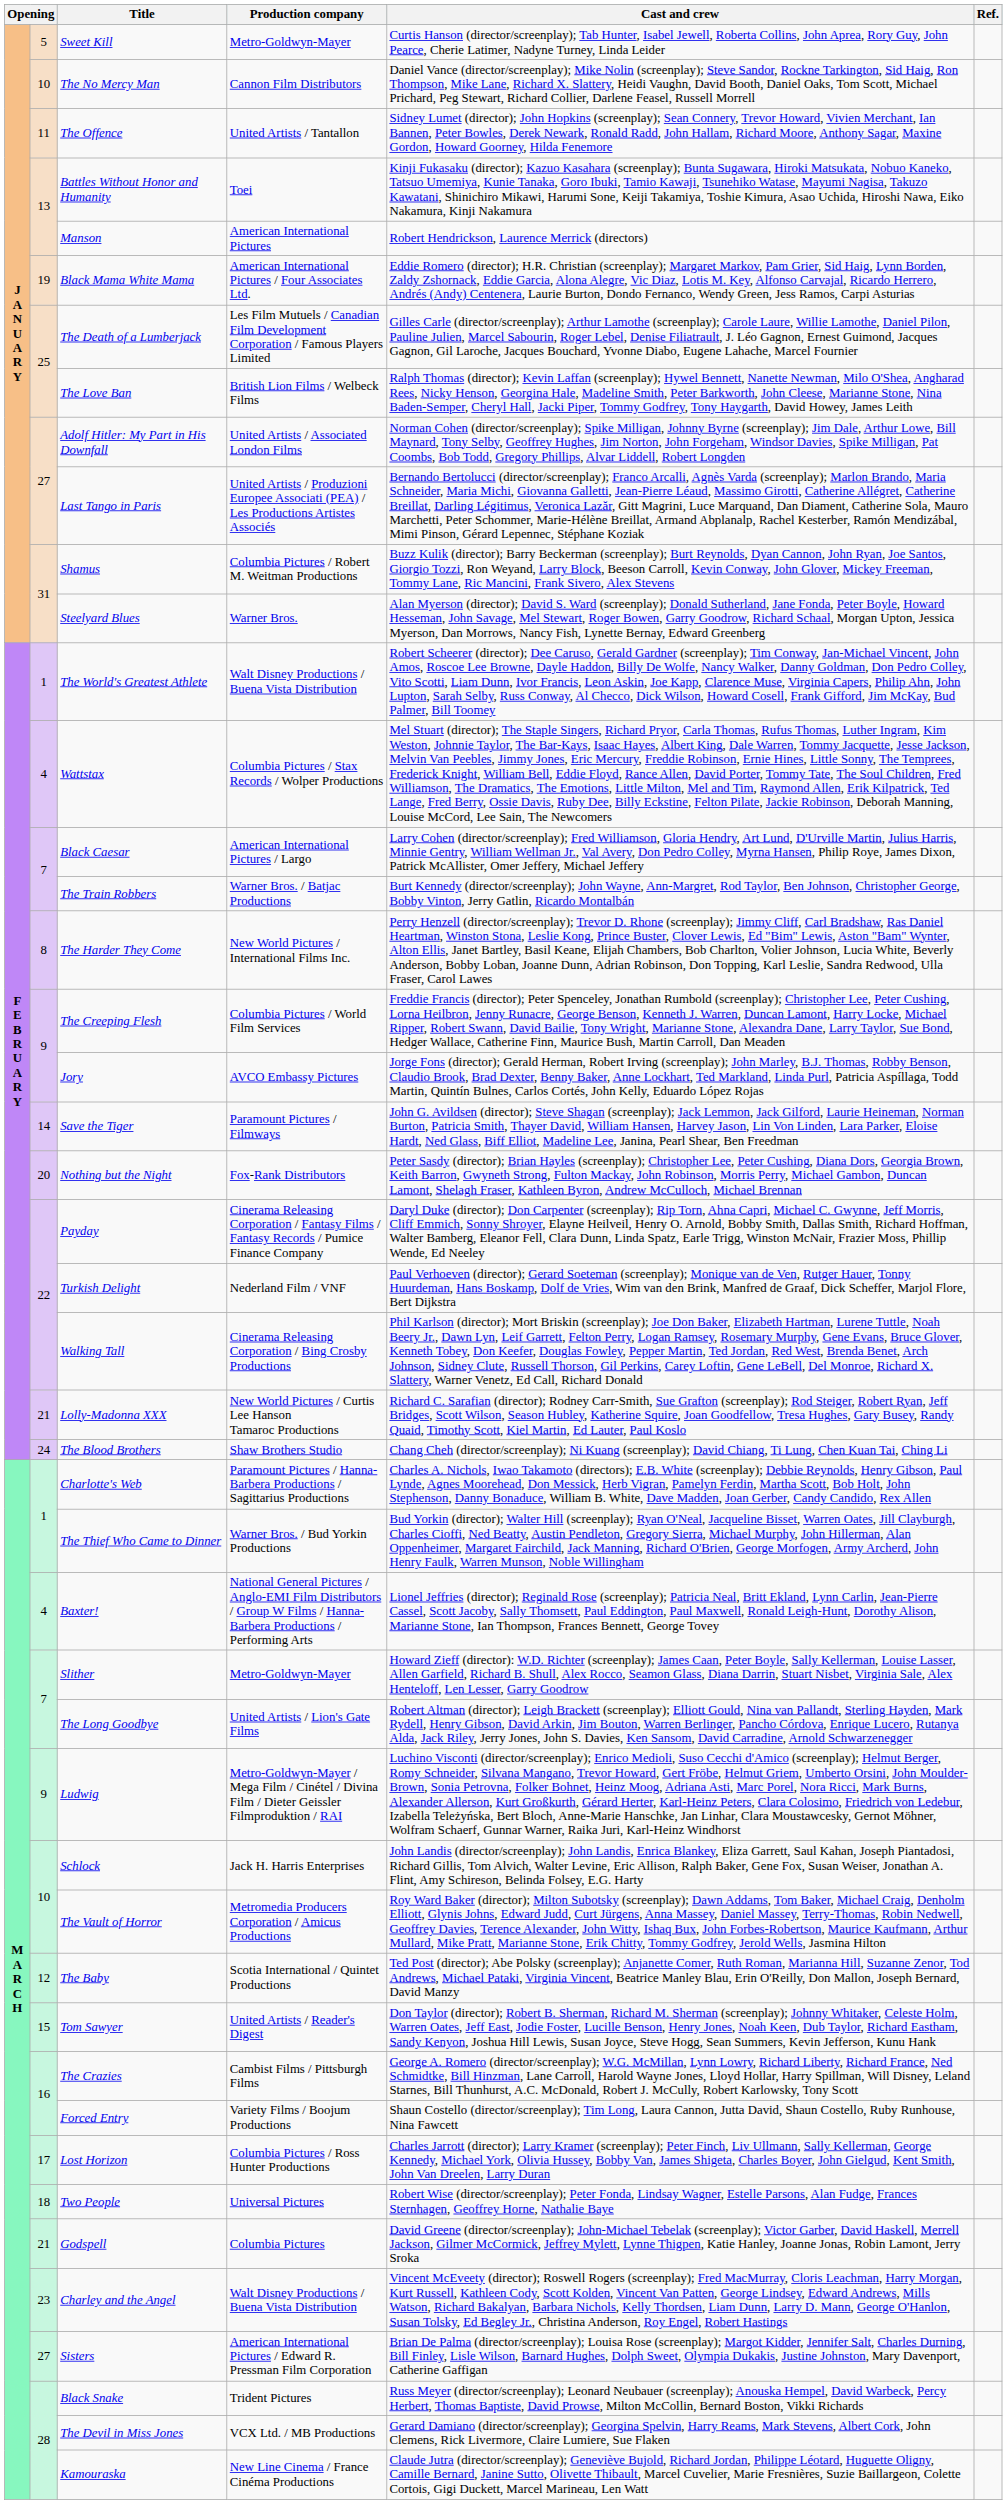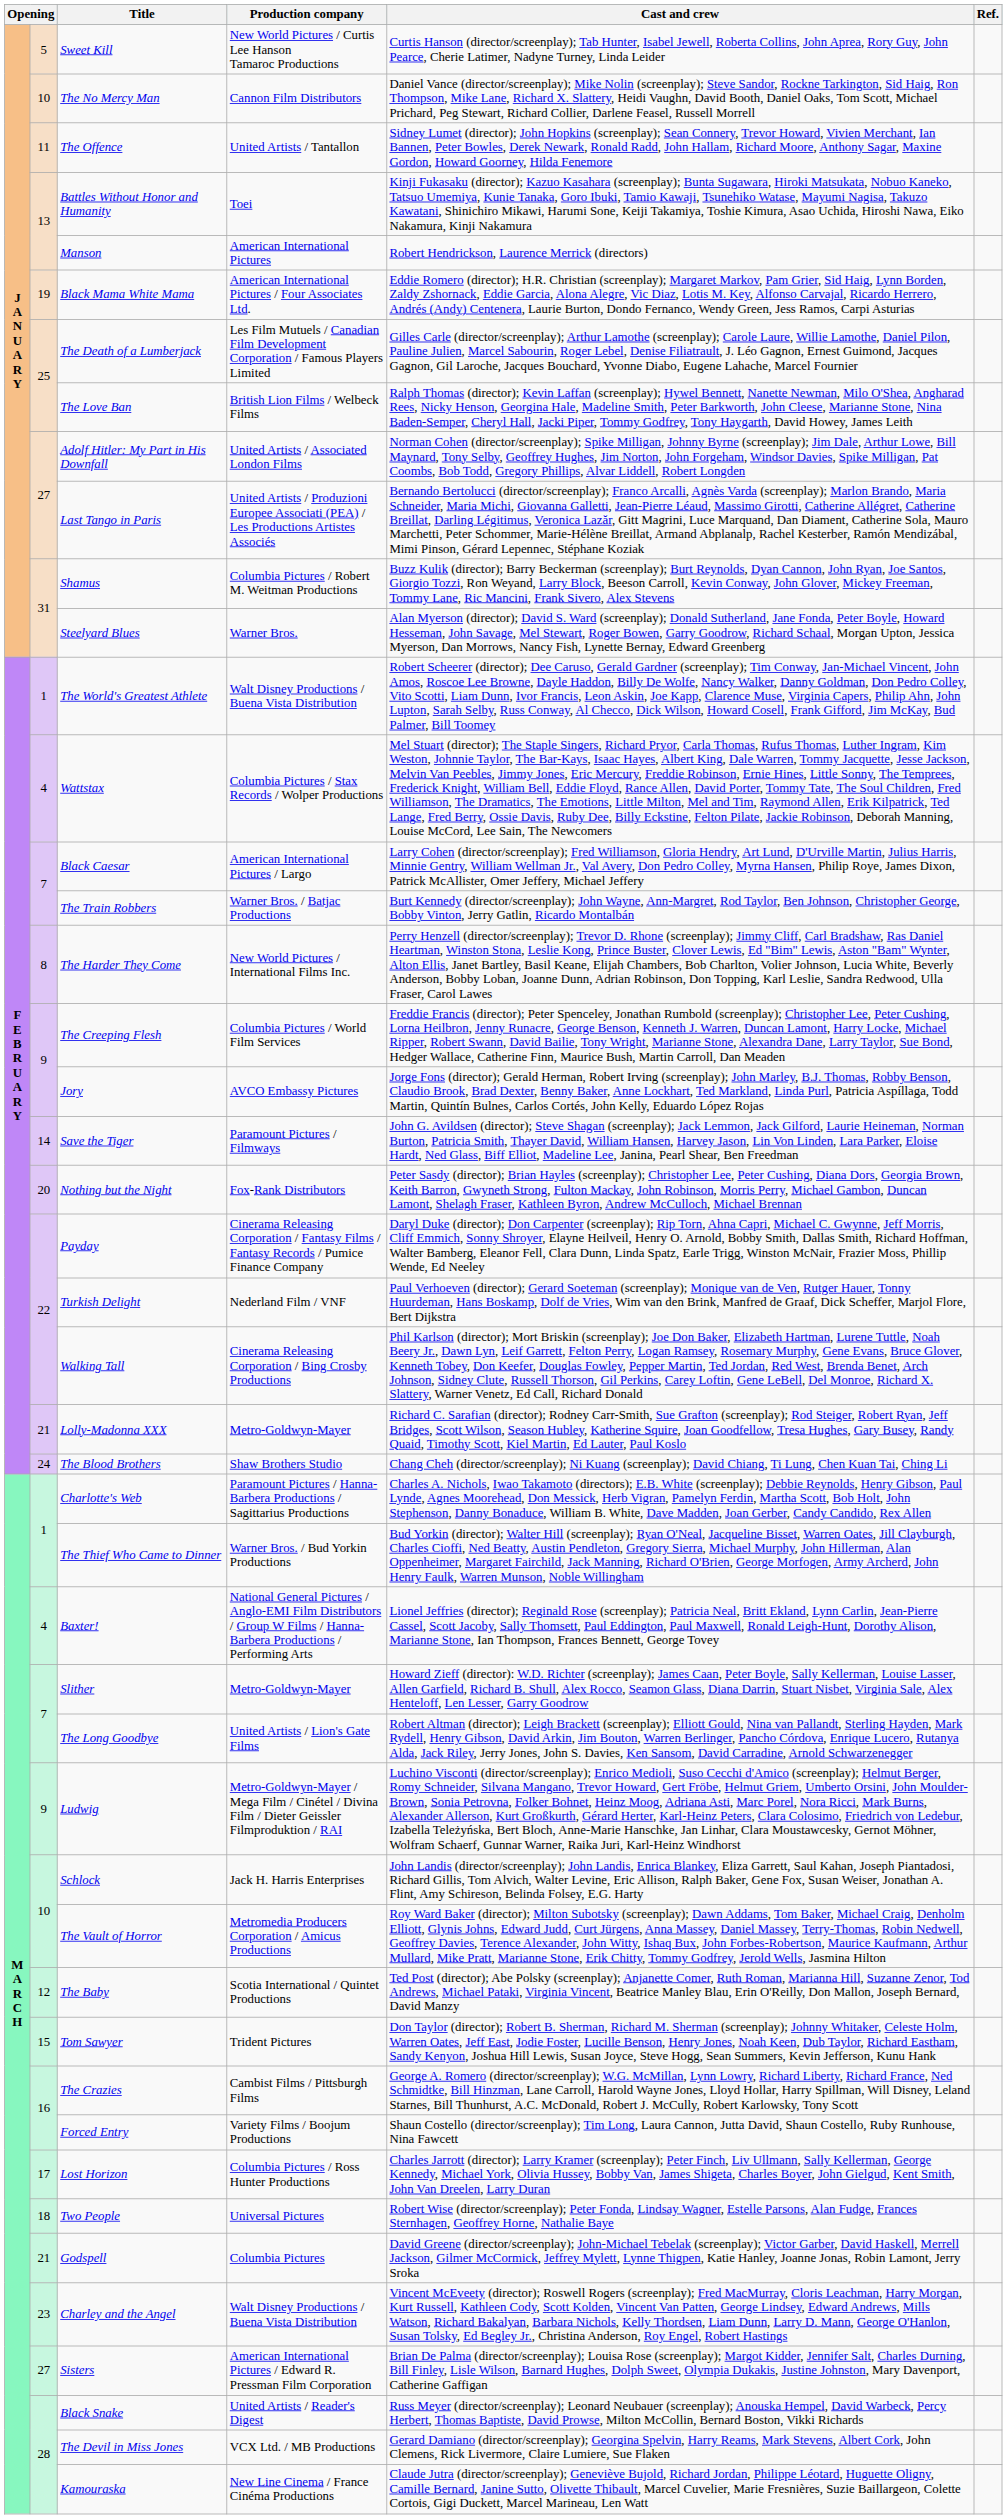Sweet Kill | Production company: Metro-Goldwyn-Mayer -> New World Pictures / Curtis Lee Hanson Tamaroc Productions
Lolly-Madonna XXX | Production company: New World Pictures / Curtis Lee Hanson Tamaroc Productions -> Metro-Goldwyn-Mayer
Tom Sawyer | Production company: United Artists / Reader's Digest -> Trident Pictures
Black Snake | Production company: Trident Pictures -> United Artists / Reader's Digest
